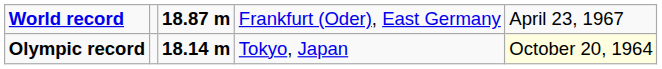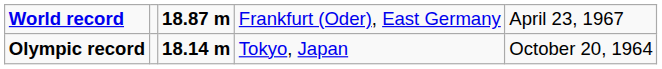Olympic record | column 5: lightyellow background -> no background
